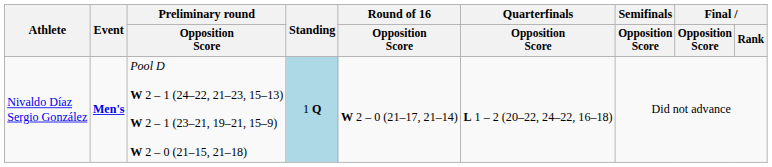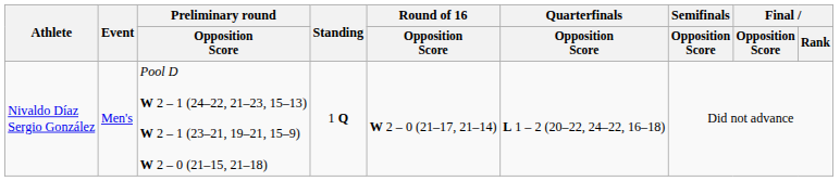Nivaldo Díaz Sergio González | Event: bold -> normal
Nivaldo Díaz Sergio González | Standing: lightblue background -> no background
